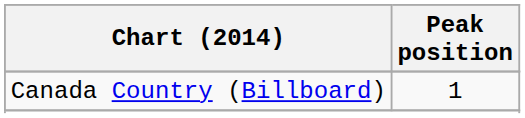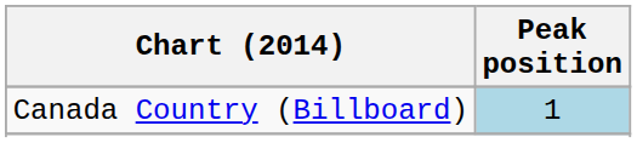Canada Country (Billboard) | Peak position: no background -> lightblue background
